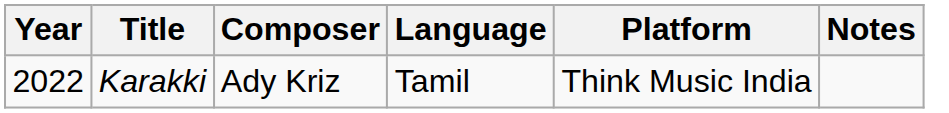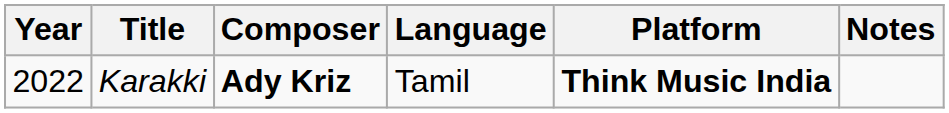Karakki | Composer: normal -> bold
Karakki | Platform: normal -> bold
